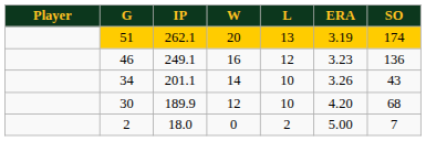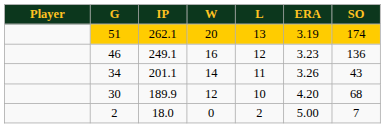34 | L: 10 -> 11
